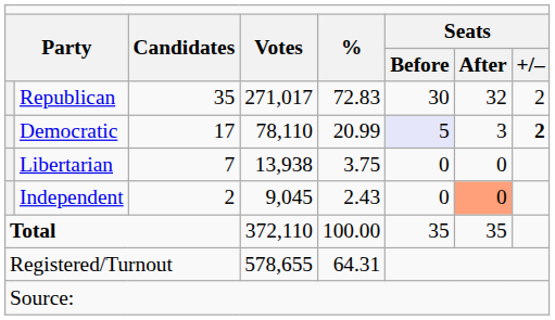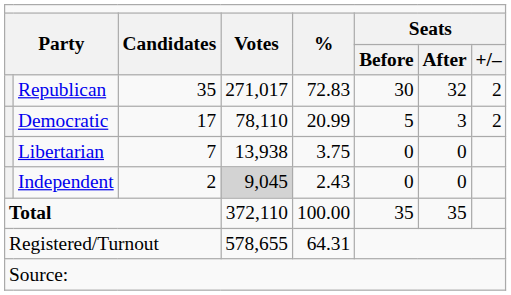Democratic | column 6: lavender background -> no background
Democratic | column 8: bold -> normal
Independent | column 4: no background -> lightgrey background
Independent | column 7: lightsalmon background -> no background
